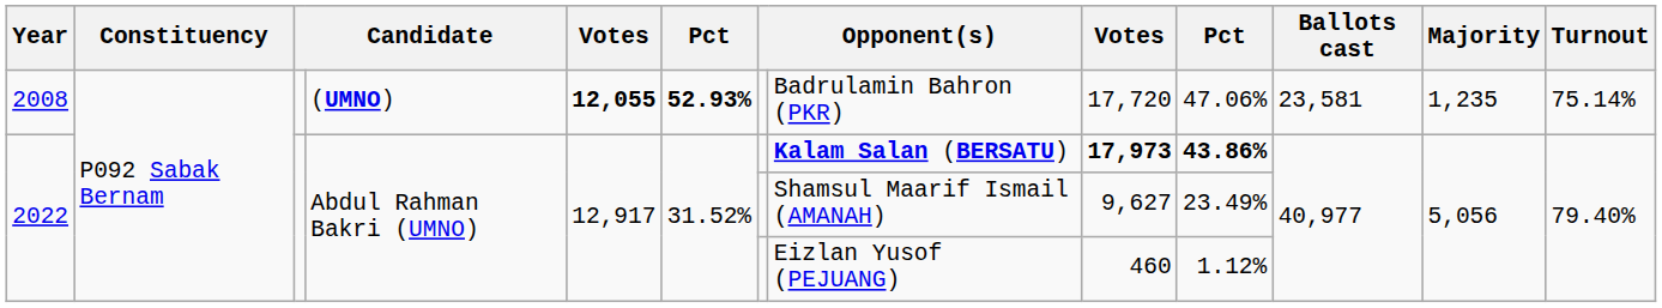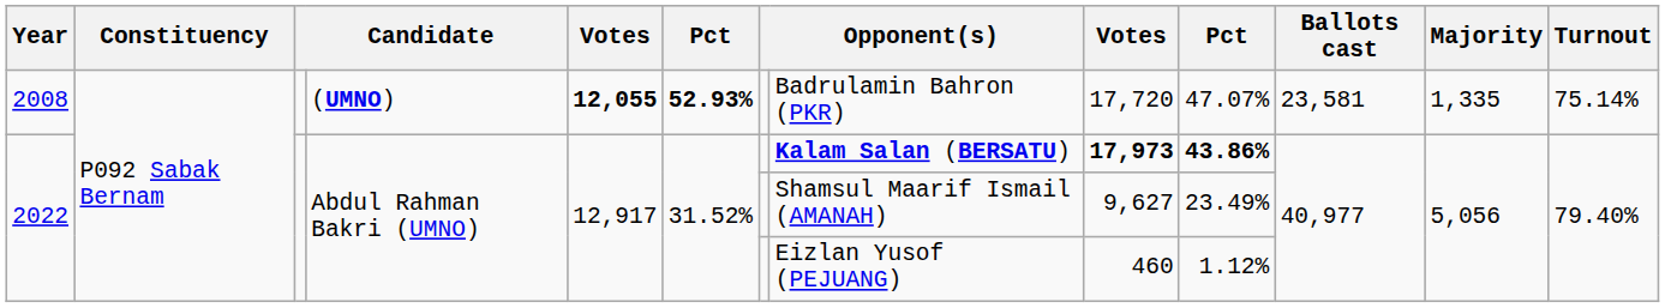2008 | column 10: 47.06% -> 47.07%
2008 | Majority: 1,235 -> 1,335
